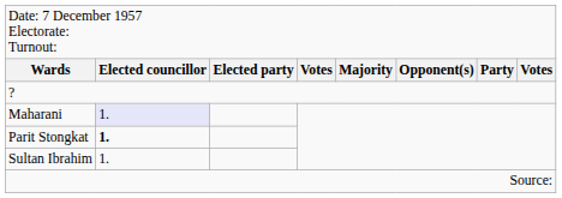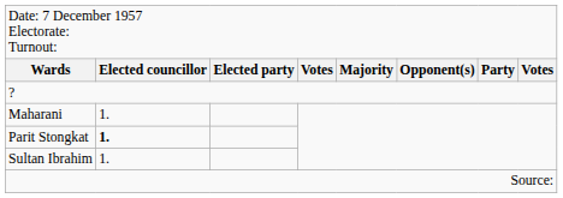Maharani | column 2: lavender background -> no background
